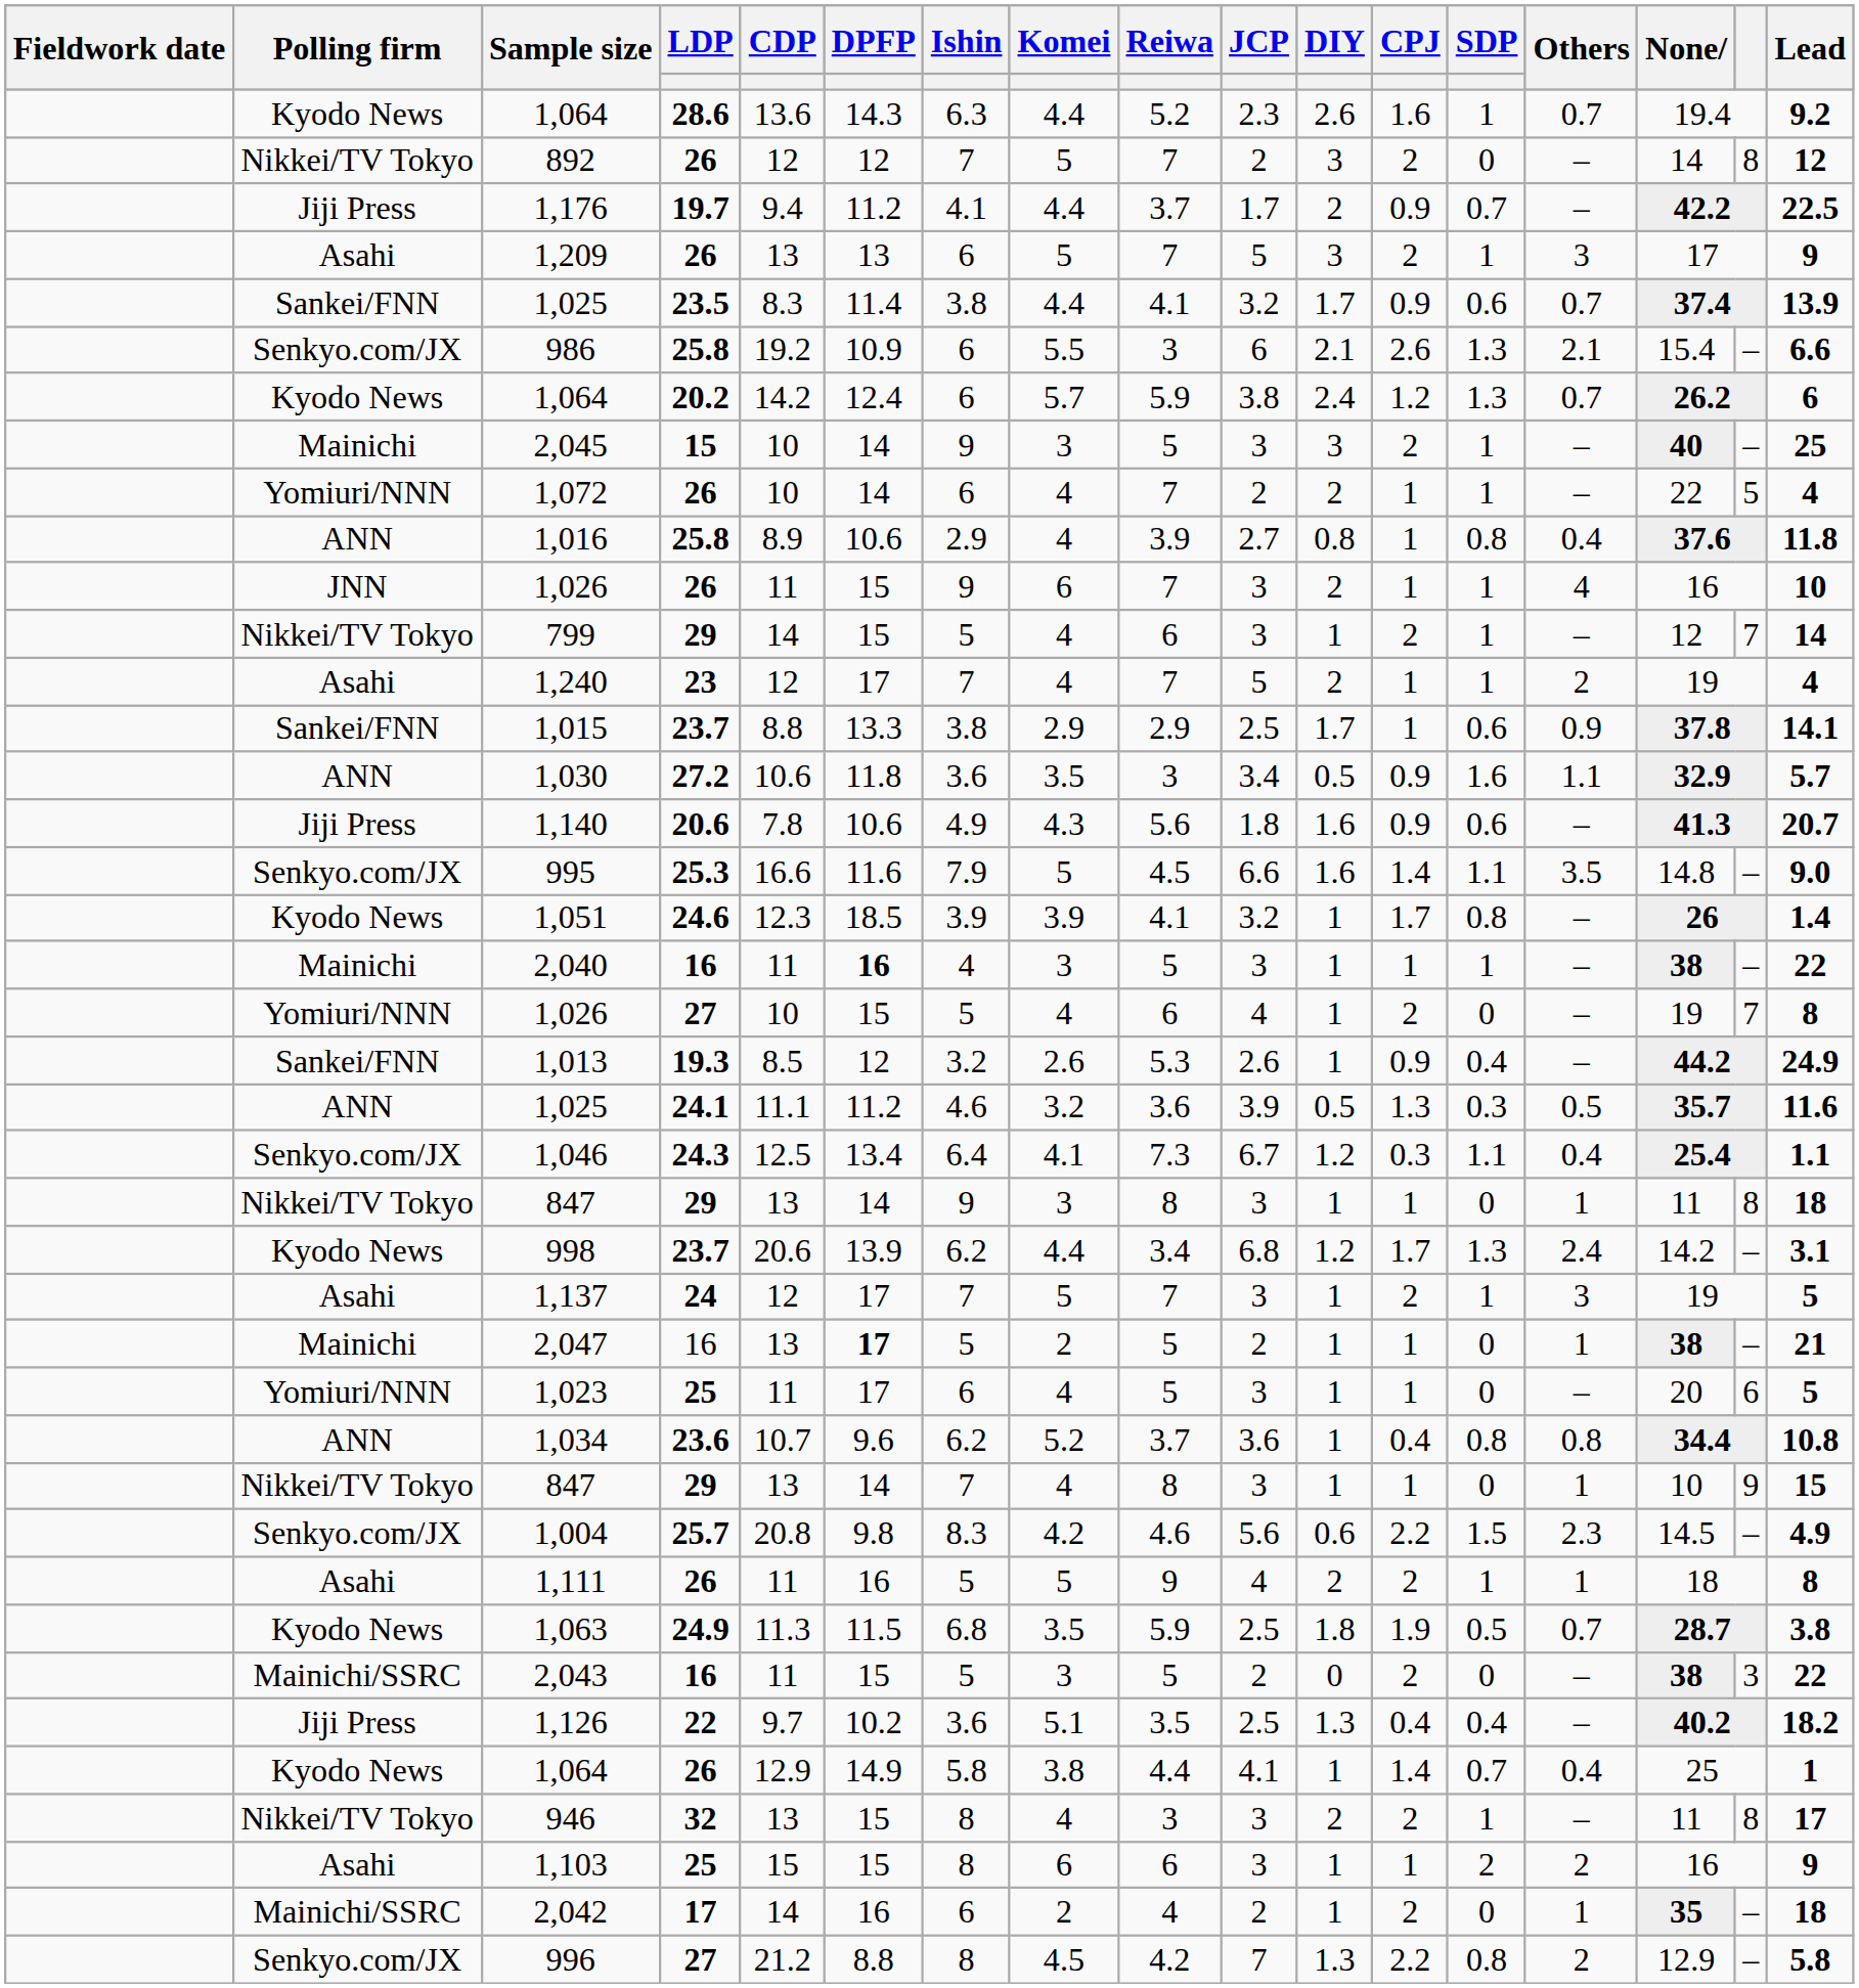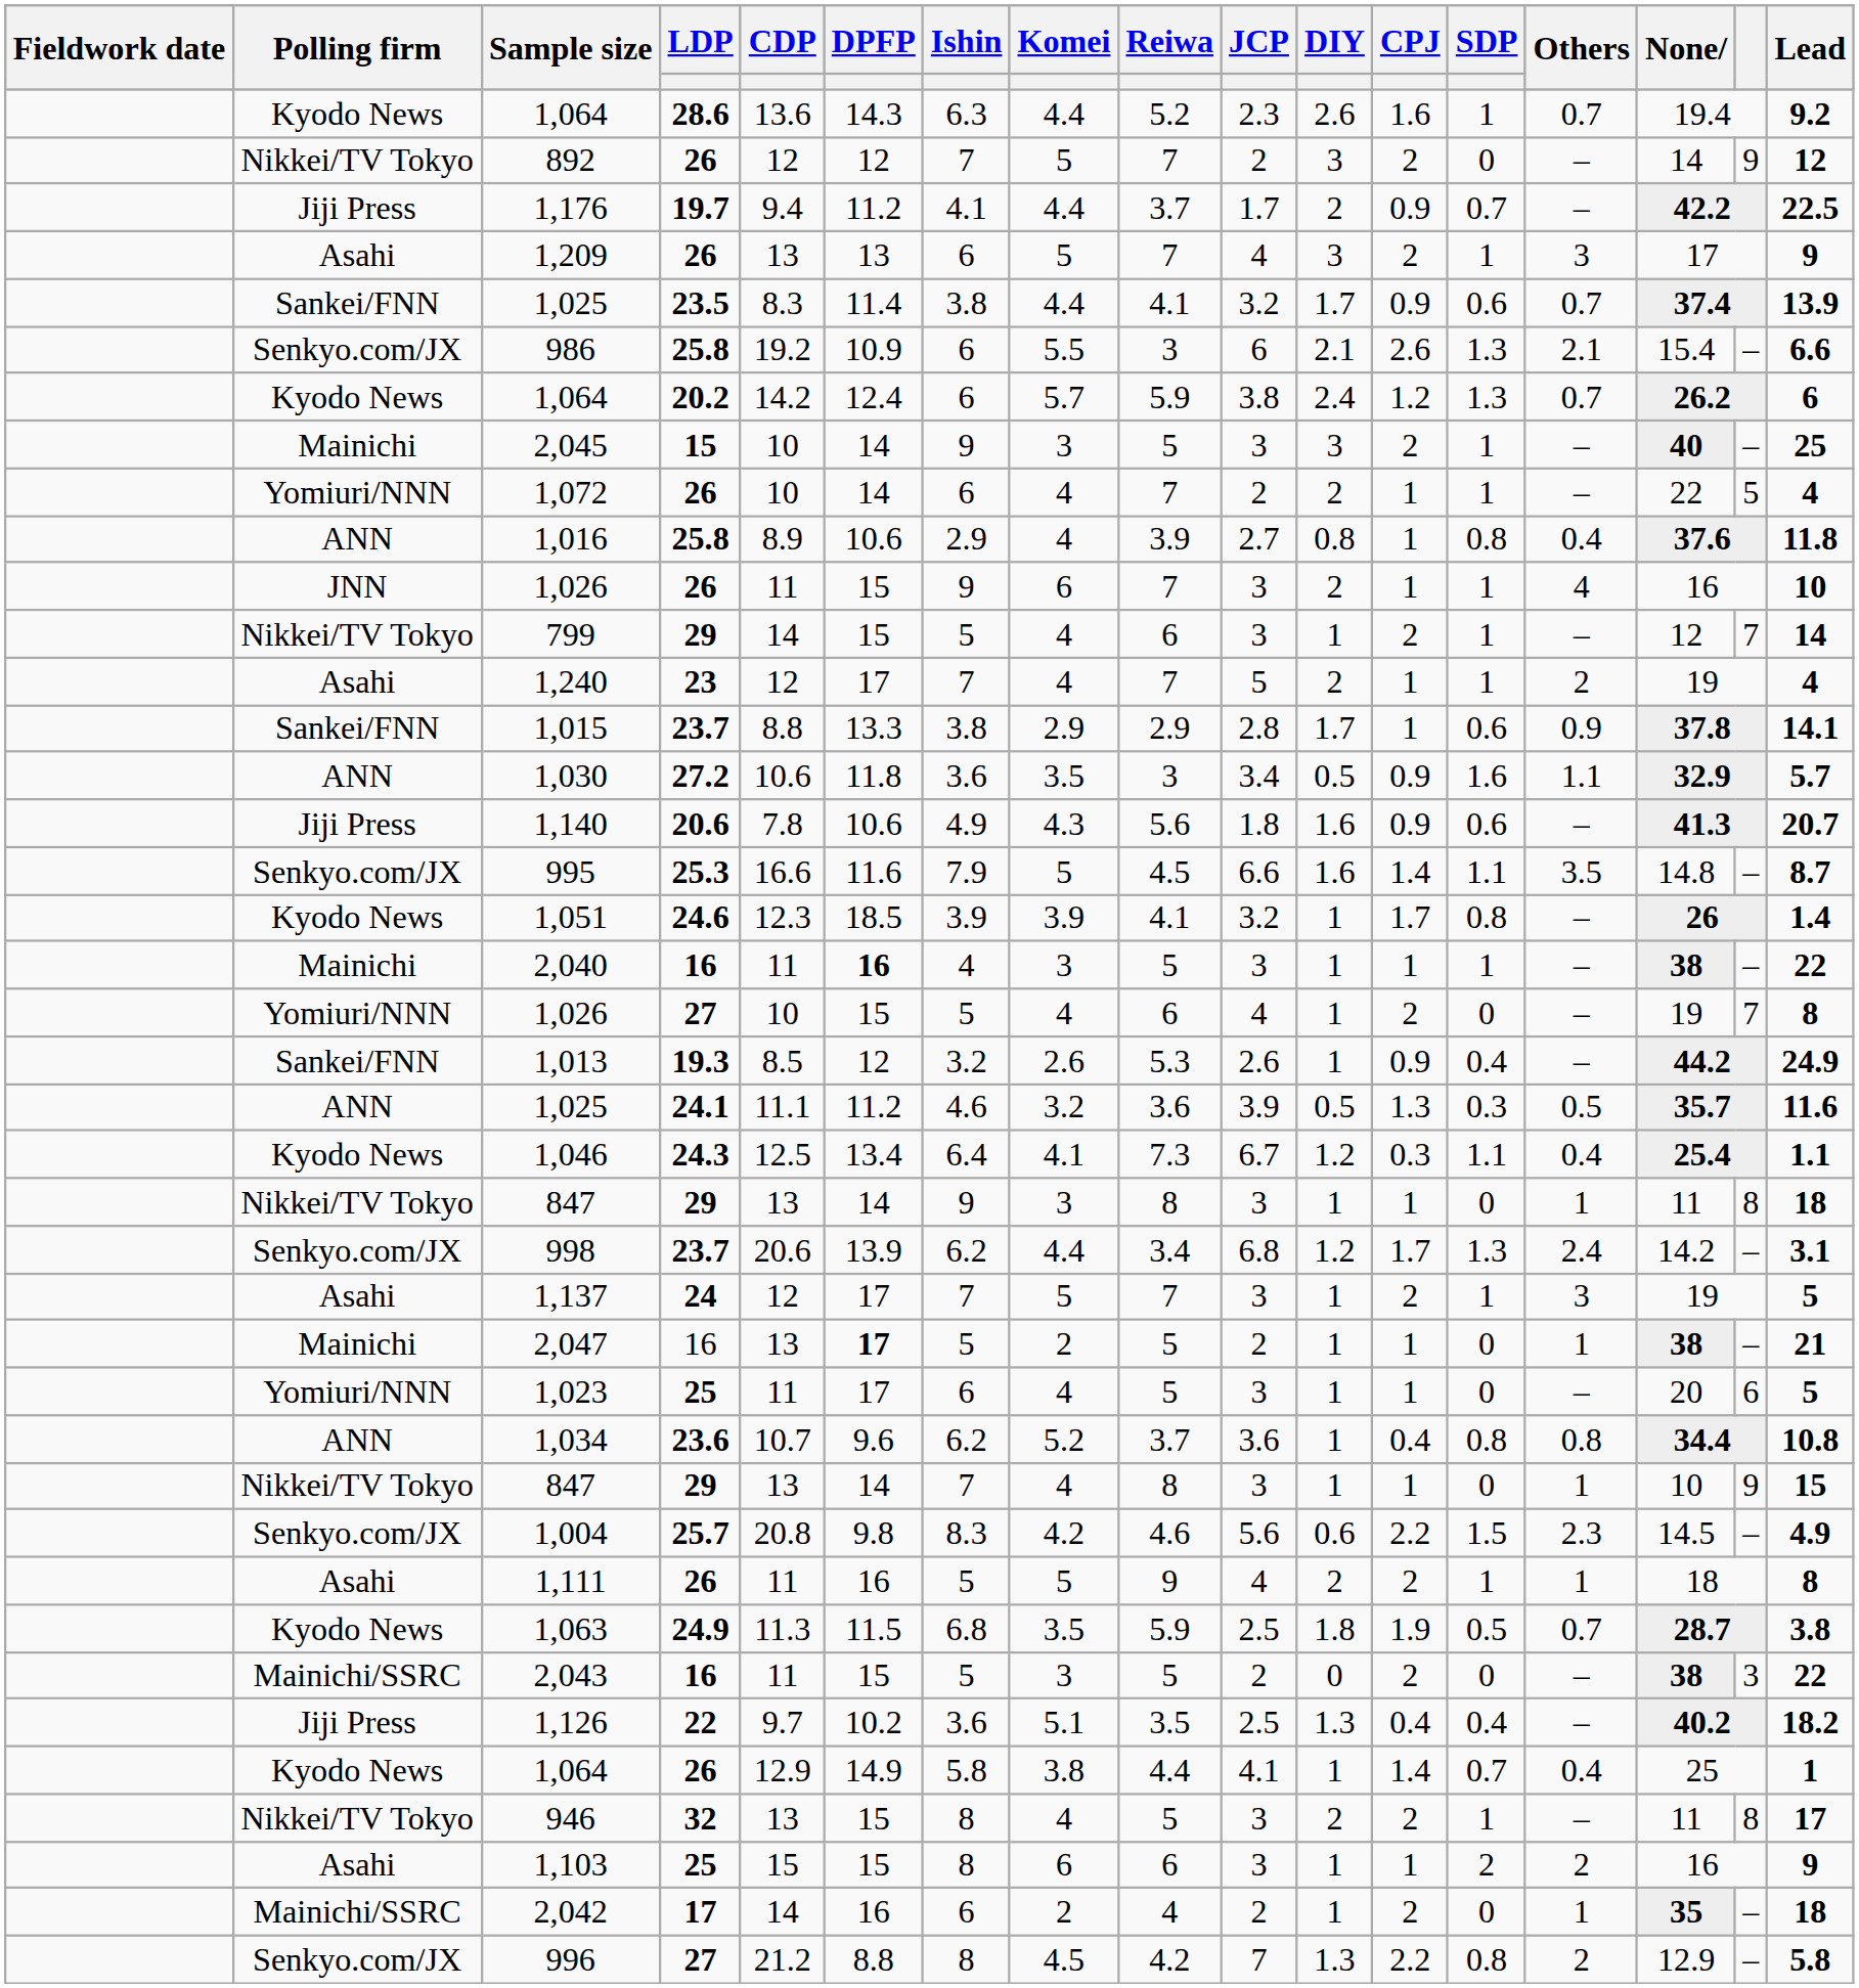892 | column 16: 8 -> 9
1,209 | JCP: 5 -> 4
1,015 | JCP: 2.5 -> 2.8
995 | Lead: 9.0 -> 8.7
1,046 | Polling firm: Senkyo.com/JX -> Kyodo News
998 | Polling firm: Kyodo News -> Senkyo.com/JX
946 | Reiwa: 3 -> 5
